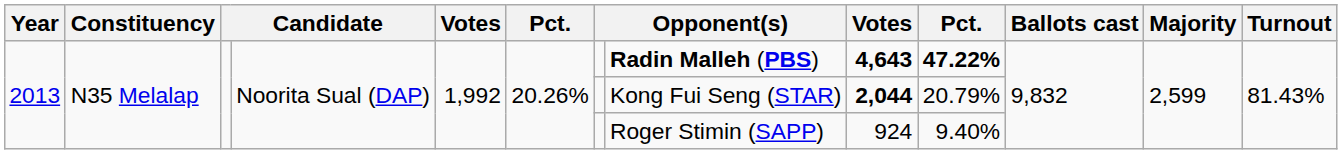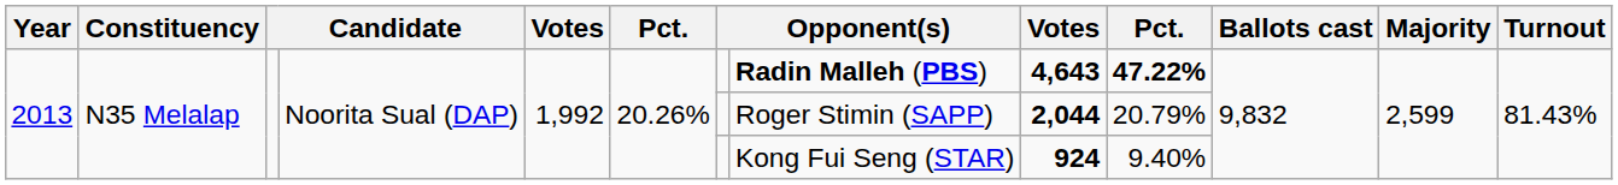row 3 | column 8: Kong Fui Seng (STAR) -> Roger Stimin (SAPP)
row 4 | column 8: Roger Stimin (SAPP) -> Kong Fui Seng (STAR)
row 4 | column 9: normal -> bold
